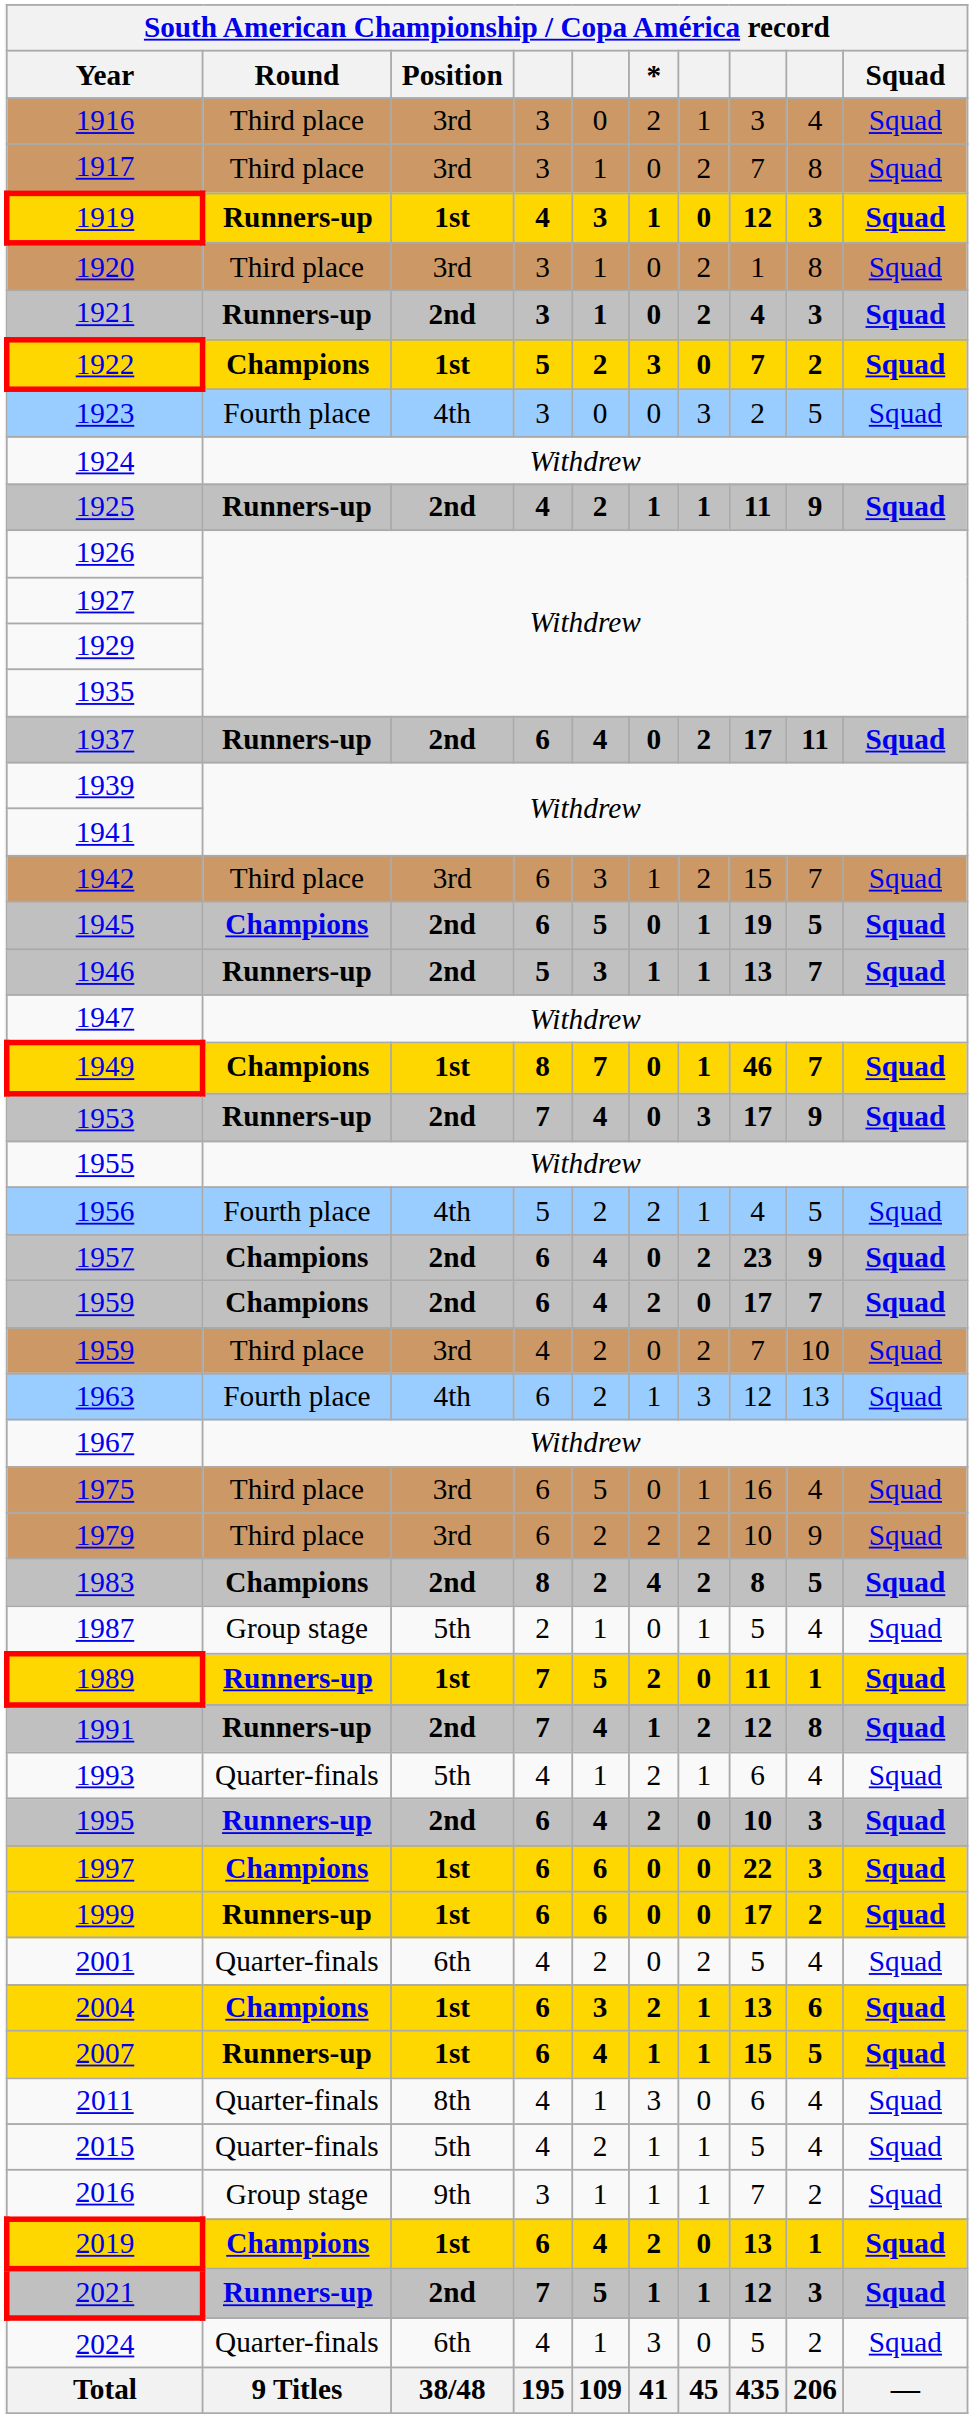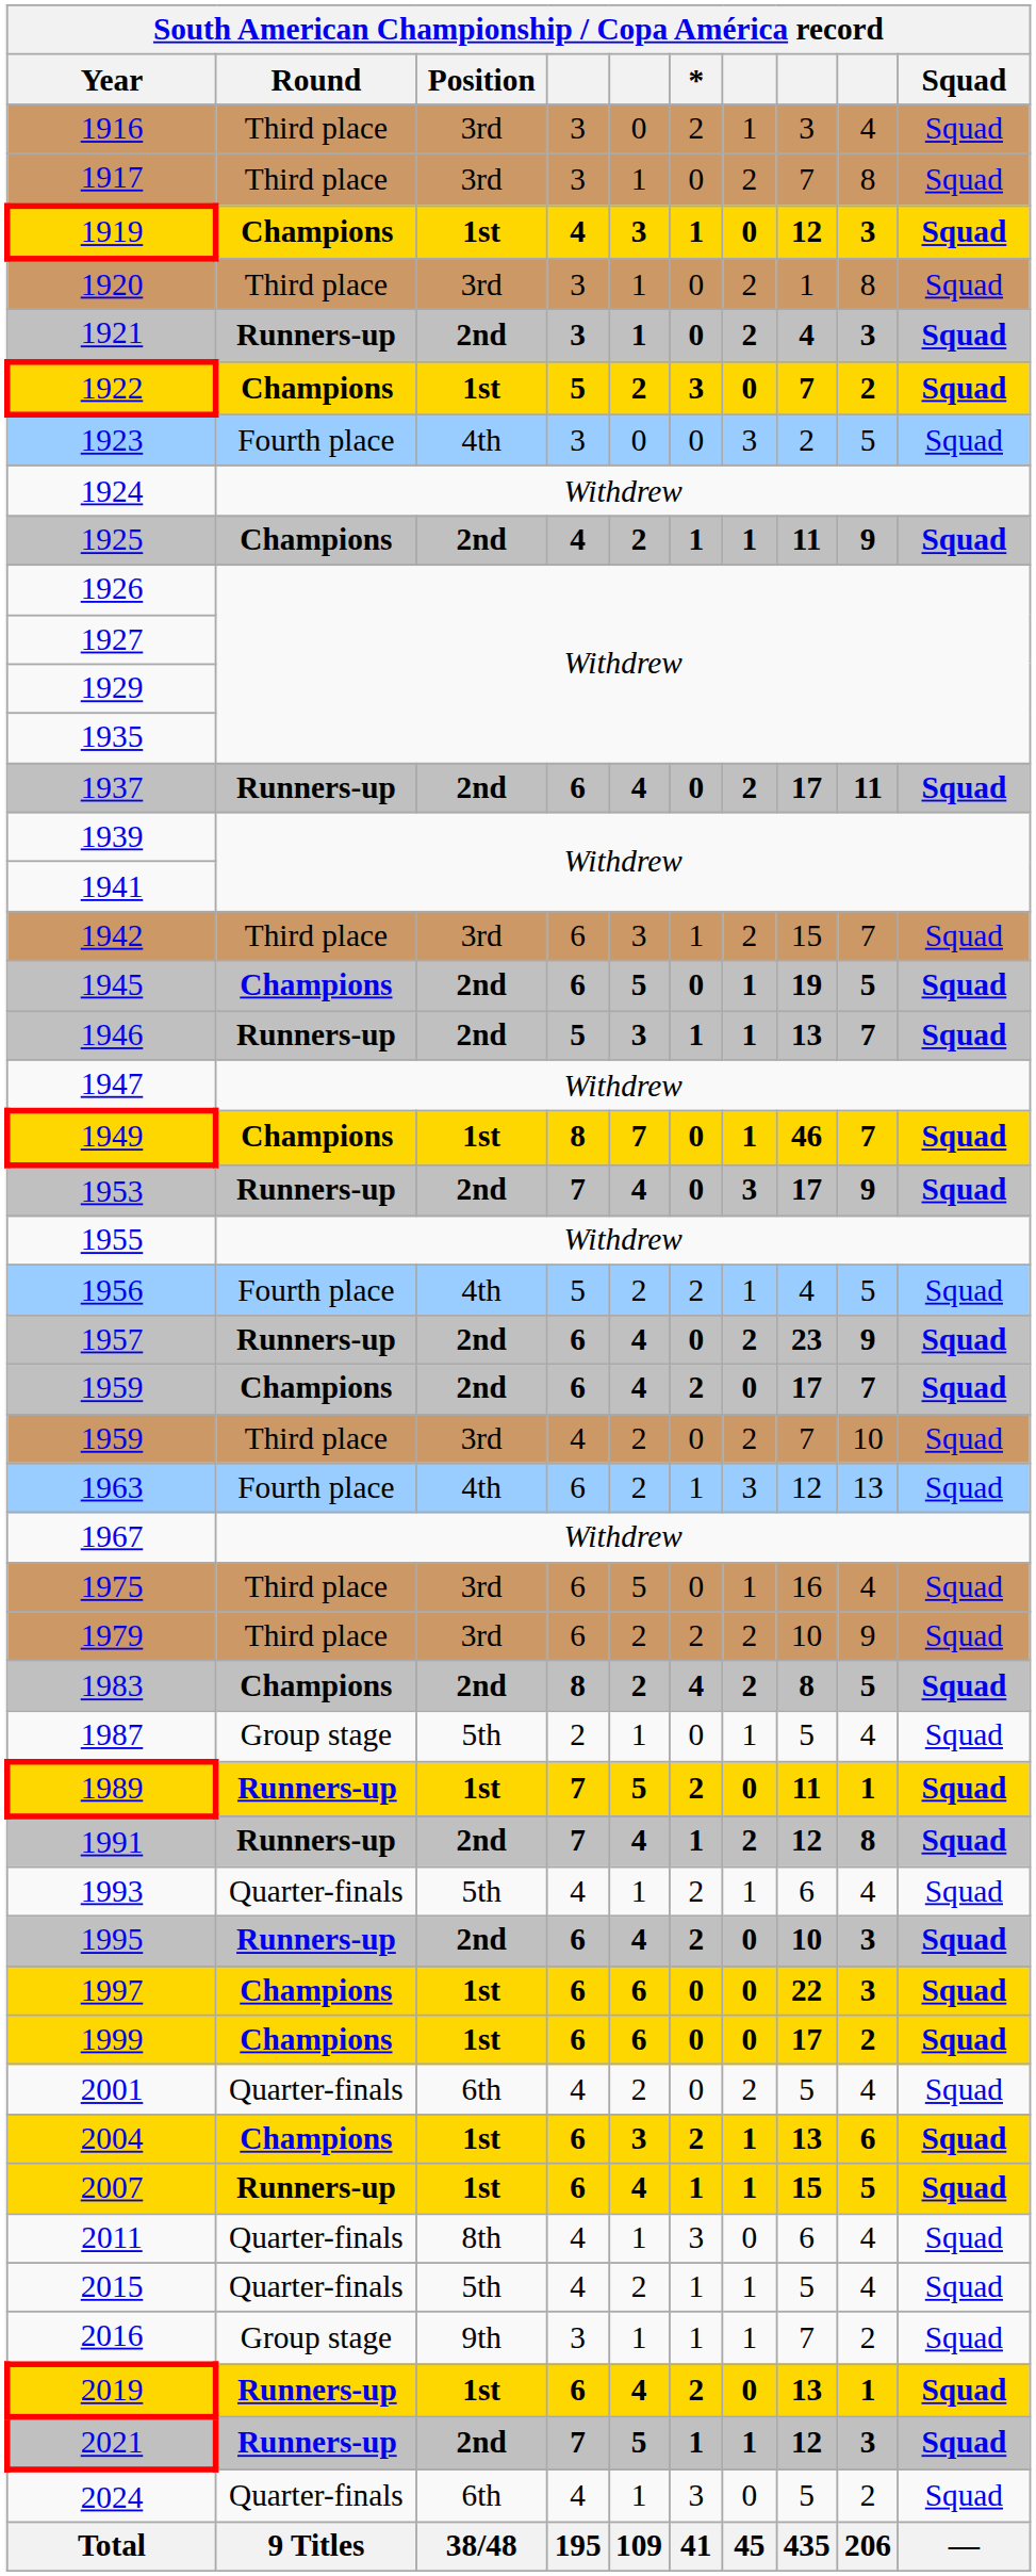1919 | Round: Runners-up -> Champions
1925 | Round: Runners-up -> Champions
1957 | Round: Champions -> Runners-up
1999 | Round: Runners-up -> Champions
2019 | Round: Champions -> Runners-up
